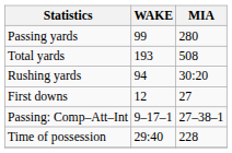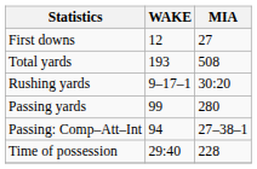rows swapped: First downs <-> Passing yards
Rushing yards | WAKE: 94 -> 9–17–1
Passing: Comp–Att–Int | WAKE: 9–17–1 -> 94
